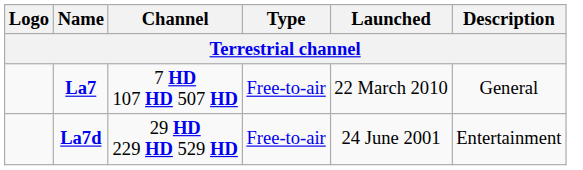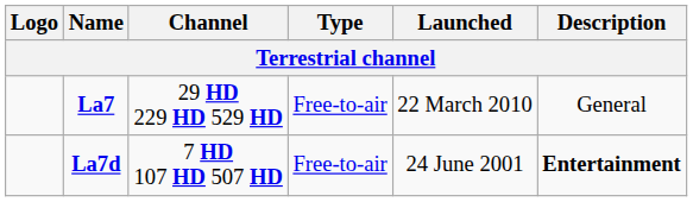La7 | Channel: 7 HD 107 HD 507 HD -> 29 HD 229 HD 529 HD
La7d | Channel: 29 HD 229 HD 529 HD -> 7 HD 107 HD 507 HD
La7d | Description: normal -> bold
